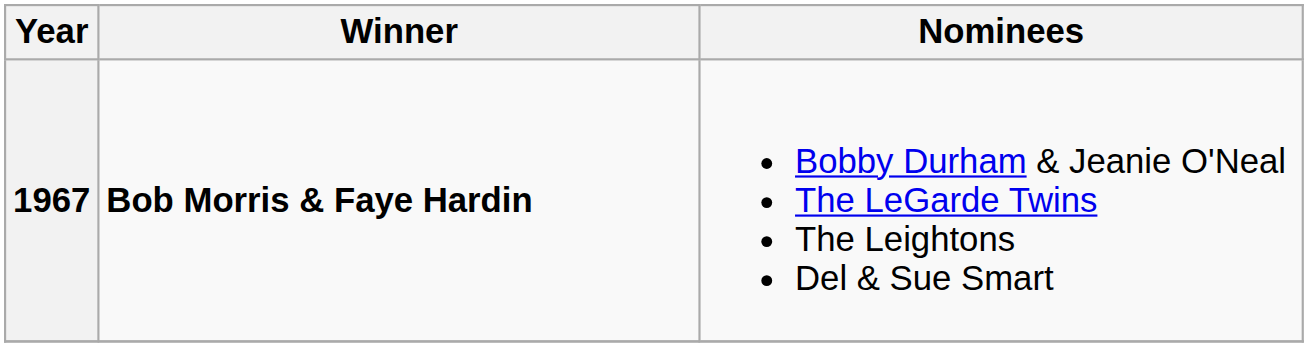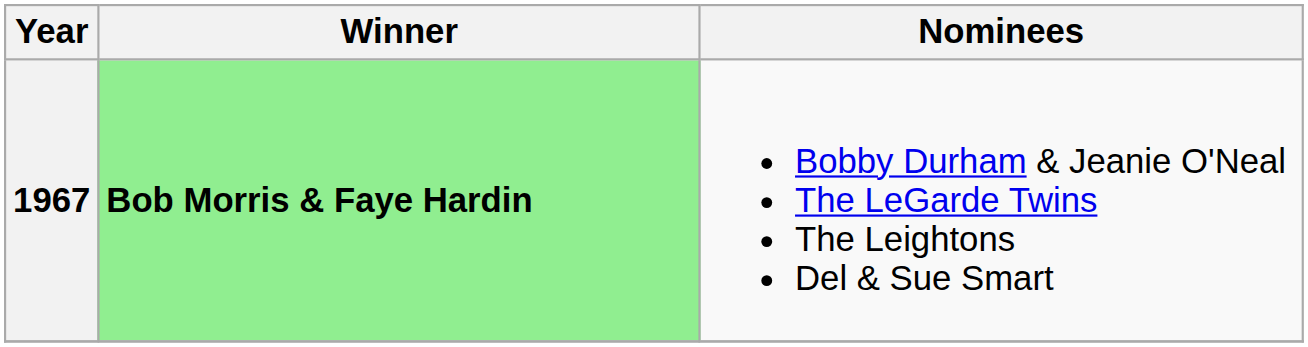1967 | Winner: no background -> lightgreen background
